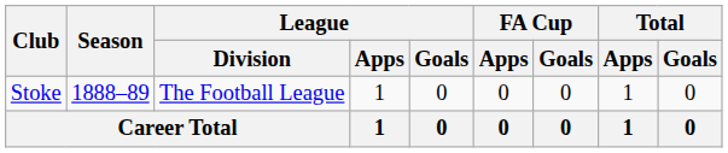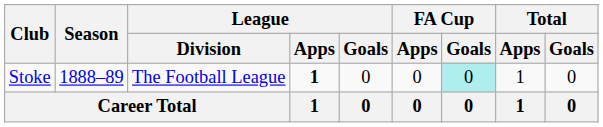Stoke | League / Apps: normal -> bold
Stoke | FA Cup / Goals: no background -> paleturquoise background
